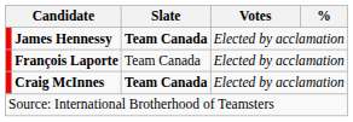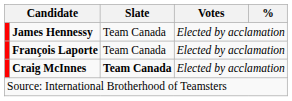James Hennessy | Slate: bold -> normal
